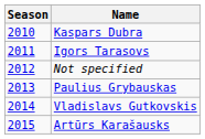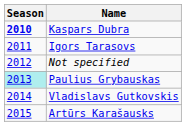Kaspars Dubra | Season: normal -> bold
Paulius Grybauskas | Season: no background -> paleturquoise background
